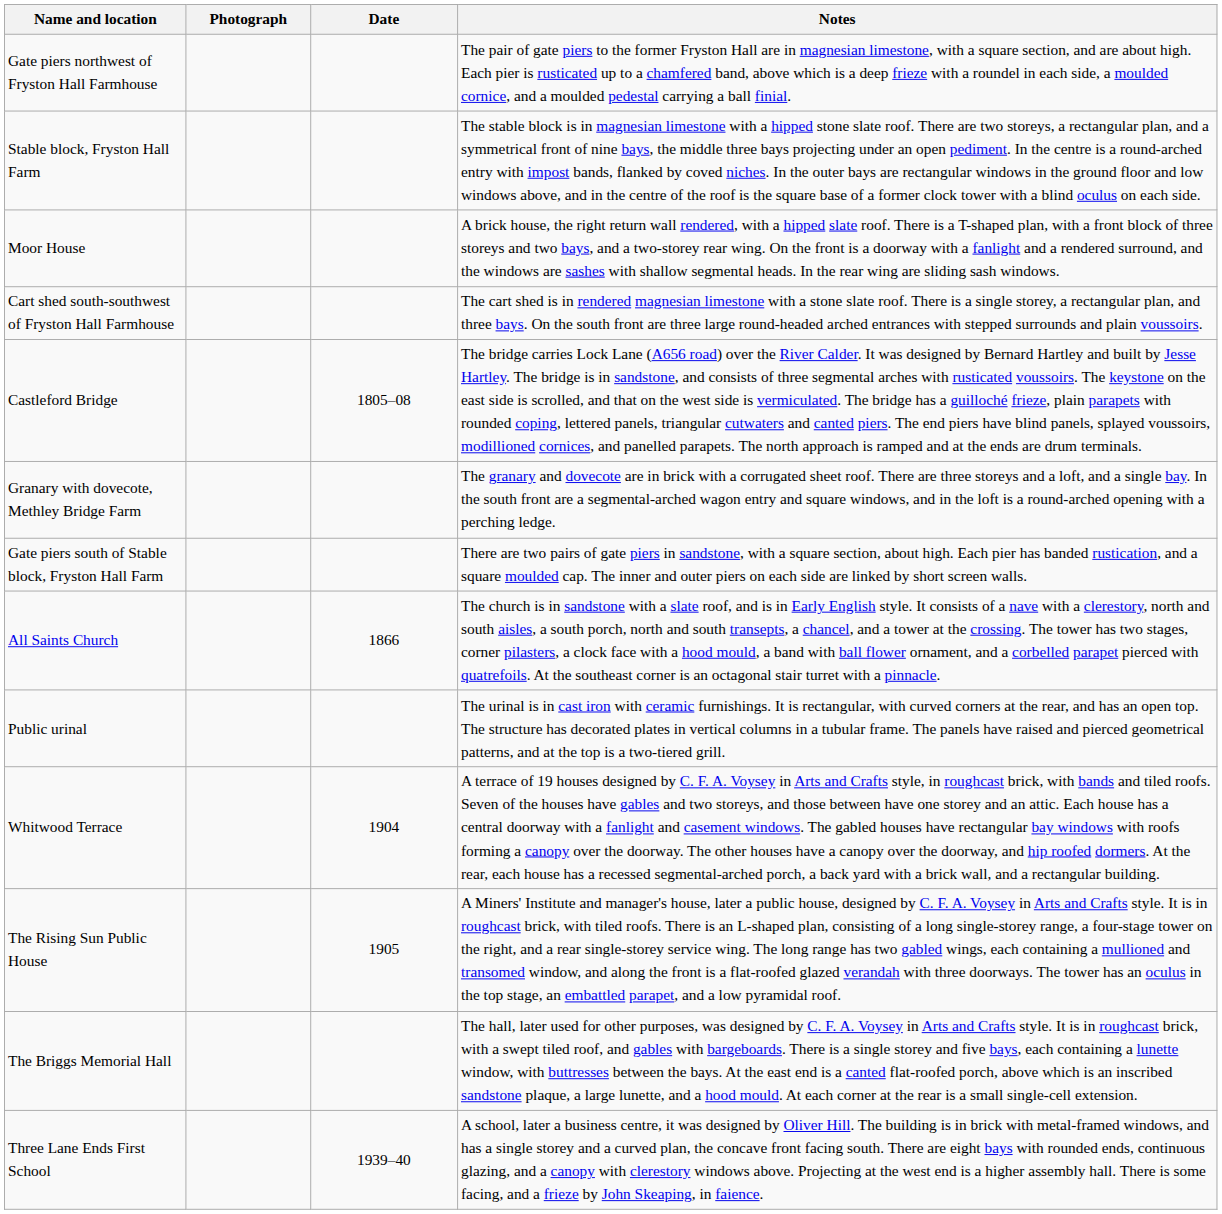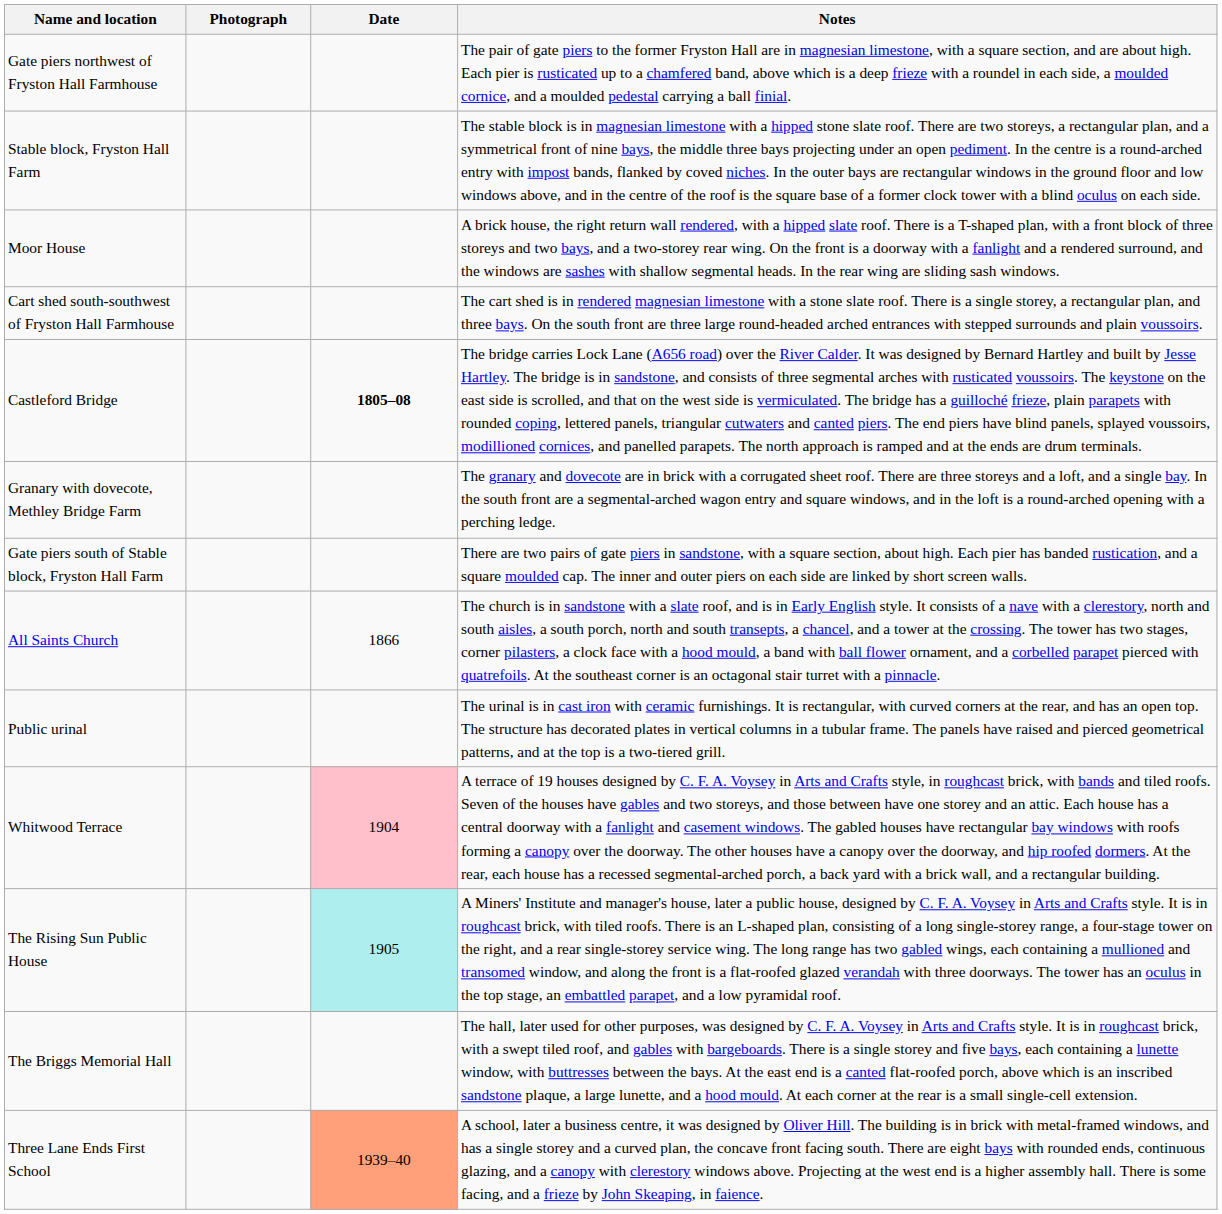Castleford Bridge | Date: normal -> bold
Whitwood Terrace | Date: no background -> pink background
The Rising Sun Public House | Date: no background -> paleturquoise background
Three Lane Ends First School | Date: no background -> lightsalmon background
